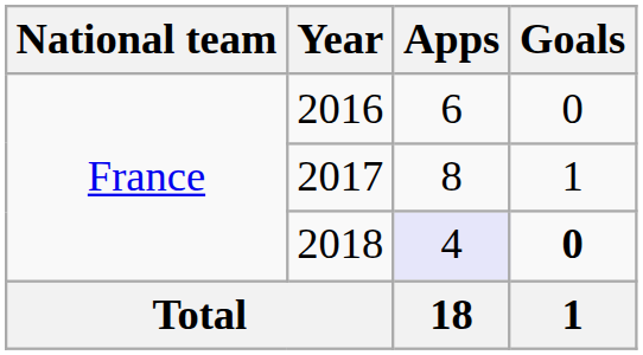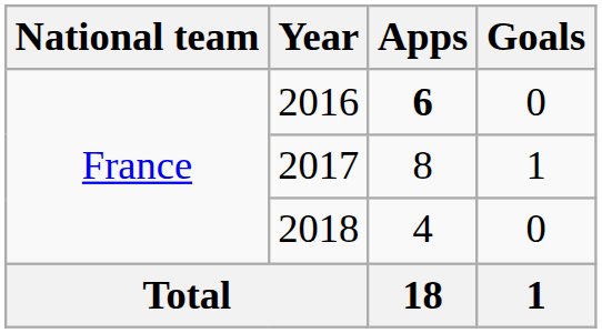2016 | Apps: normal -> bold
2018 | Apps: lavender background -> no background
2018 | Goals: bold -> normal
